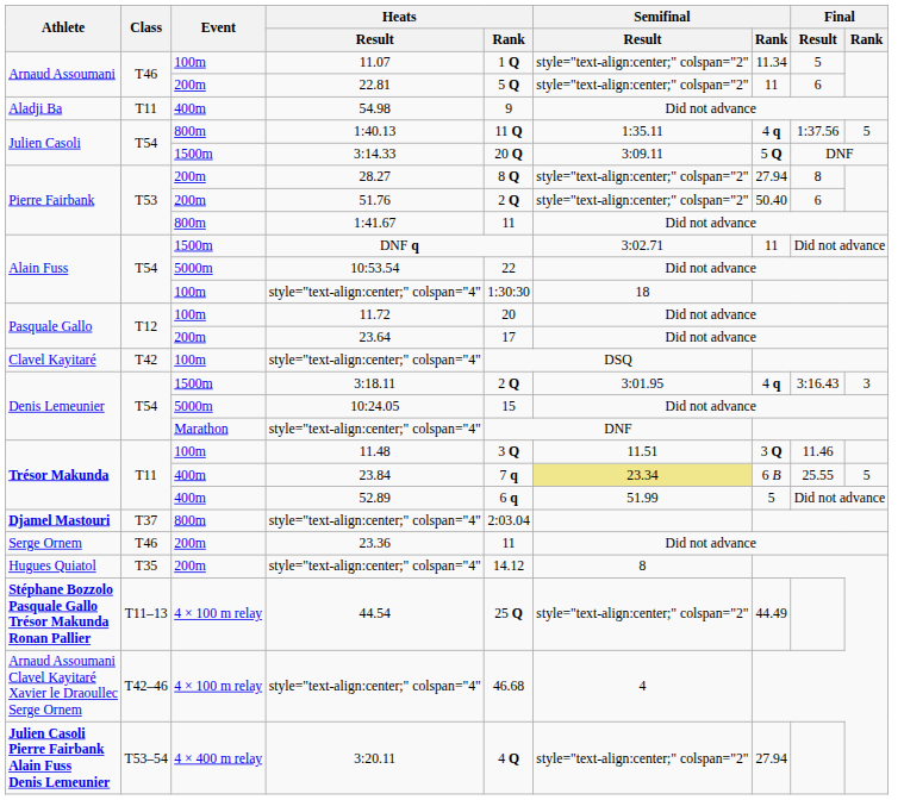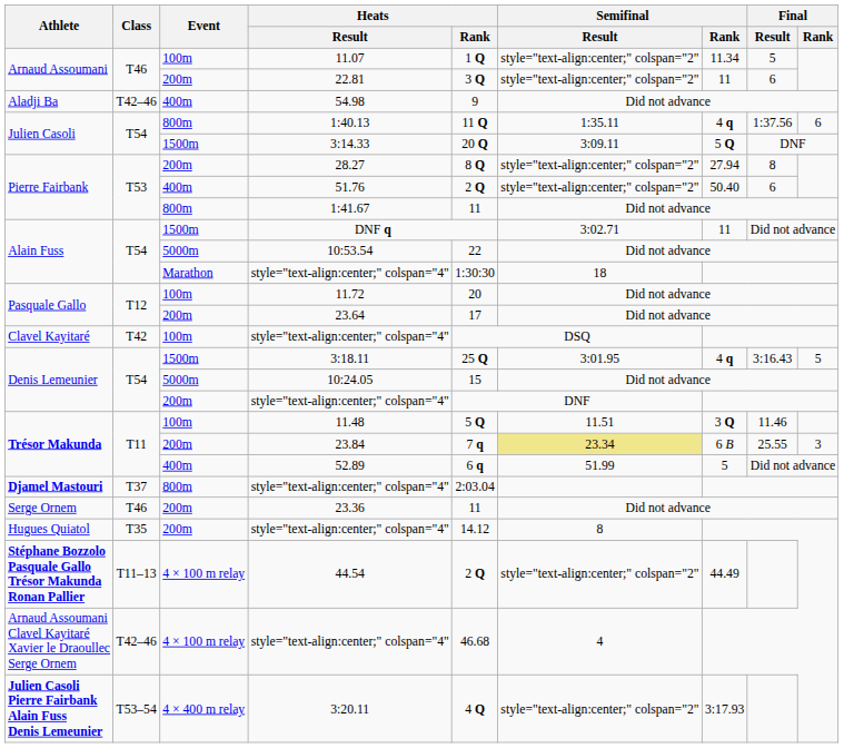22.81 | Heats / Rank: 5 Q -> 3 Q
54.98 | Class: T11 -> T42–46
1:40.13 | Final / Rank: 5 -> 6
51.76 | Event: 200m -> 400m
Alain Fuss / style="text-align:center;" colspan="4" | Event: 100m -> Marathon
3:18.11 | Heats / Rank: 2 Q -> 25 Q
3:18.11 | Final / Rank: 3 -> 5
Denis Lemeunier / style="text-align:center;" colspan="4" | Event: Marathon -> 200m
11.48 | Heats / Rank: 3 Q -> 5 Q
23.84 | Event: 400m -> 200m
23.84 | Final / Rank: 5 -> 3
44.54 | Heats / Rank: 25 Q -> 2 Q
3:20.11 | Semifinal / Rank: 27.94 -> 3:17.93
